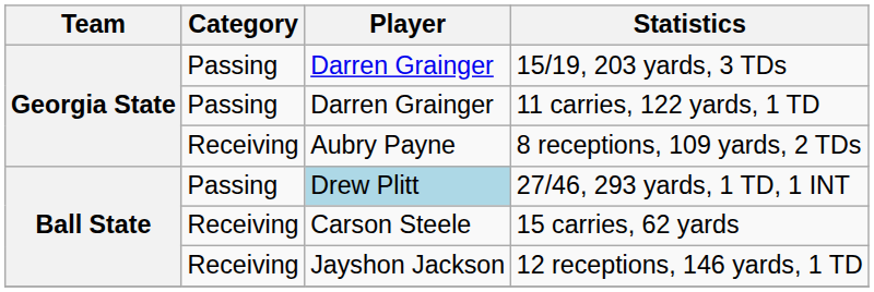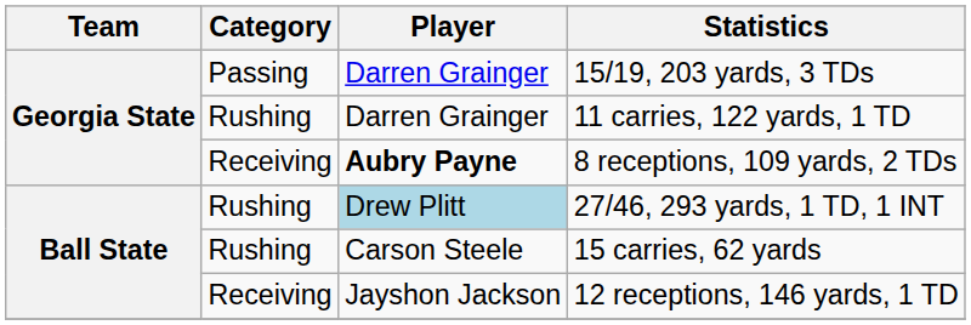11 carries, 122 yards, 1 TD | Category: Passing -> Rushing
8 receptions, 109 yards, 2 TDs | Player: normal -> bold
27/46, 293 yards, 1 TD, 1 INT | Category: Passing -> Rushing
15 carries, 62 yards | Category: Receiving -> Rushing
